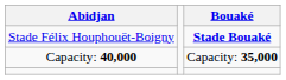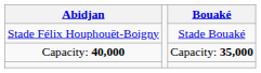Stade Félix Houphouët-Boigny | Bouaké: bold -> normal
